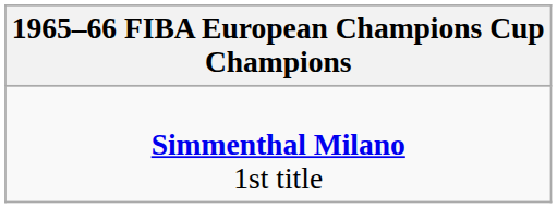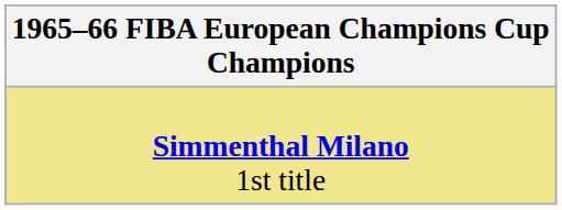row 2 | column 1: no background -> khaki background
